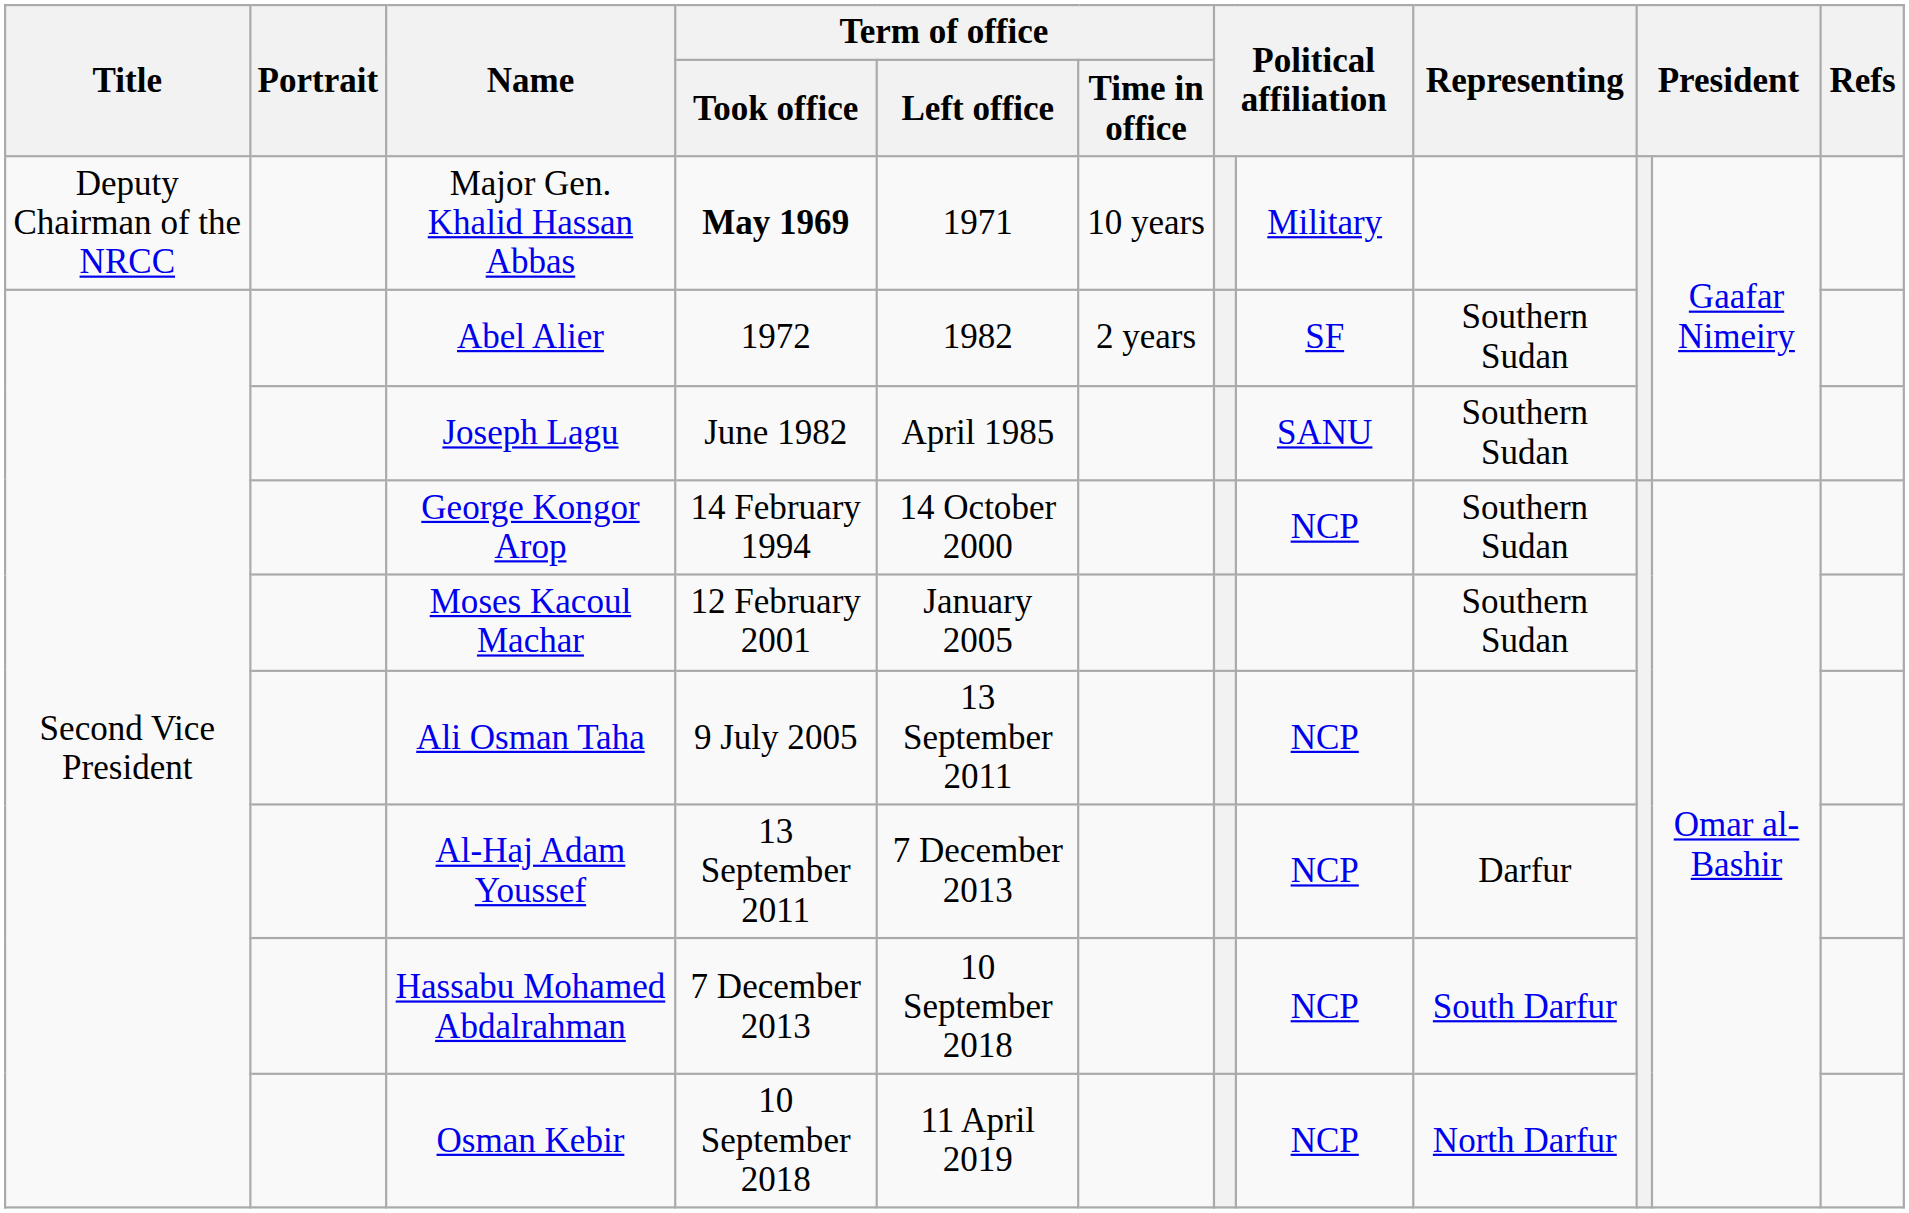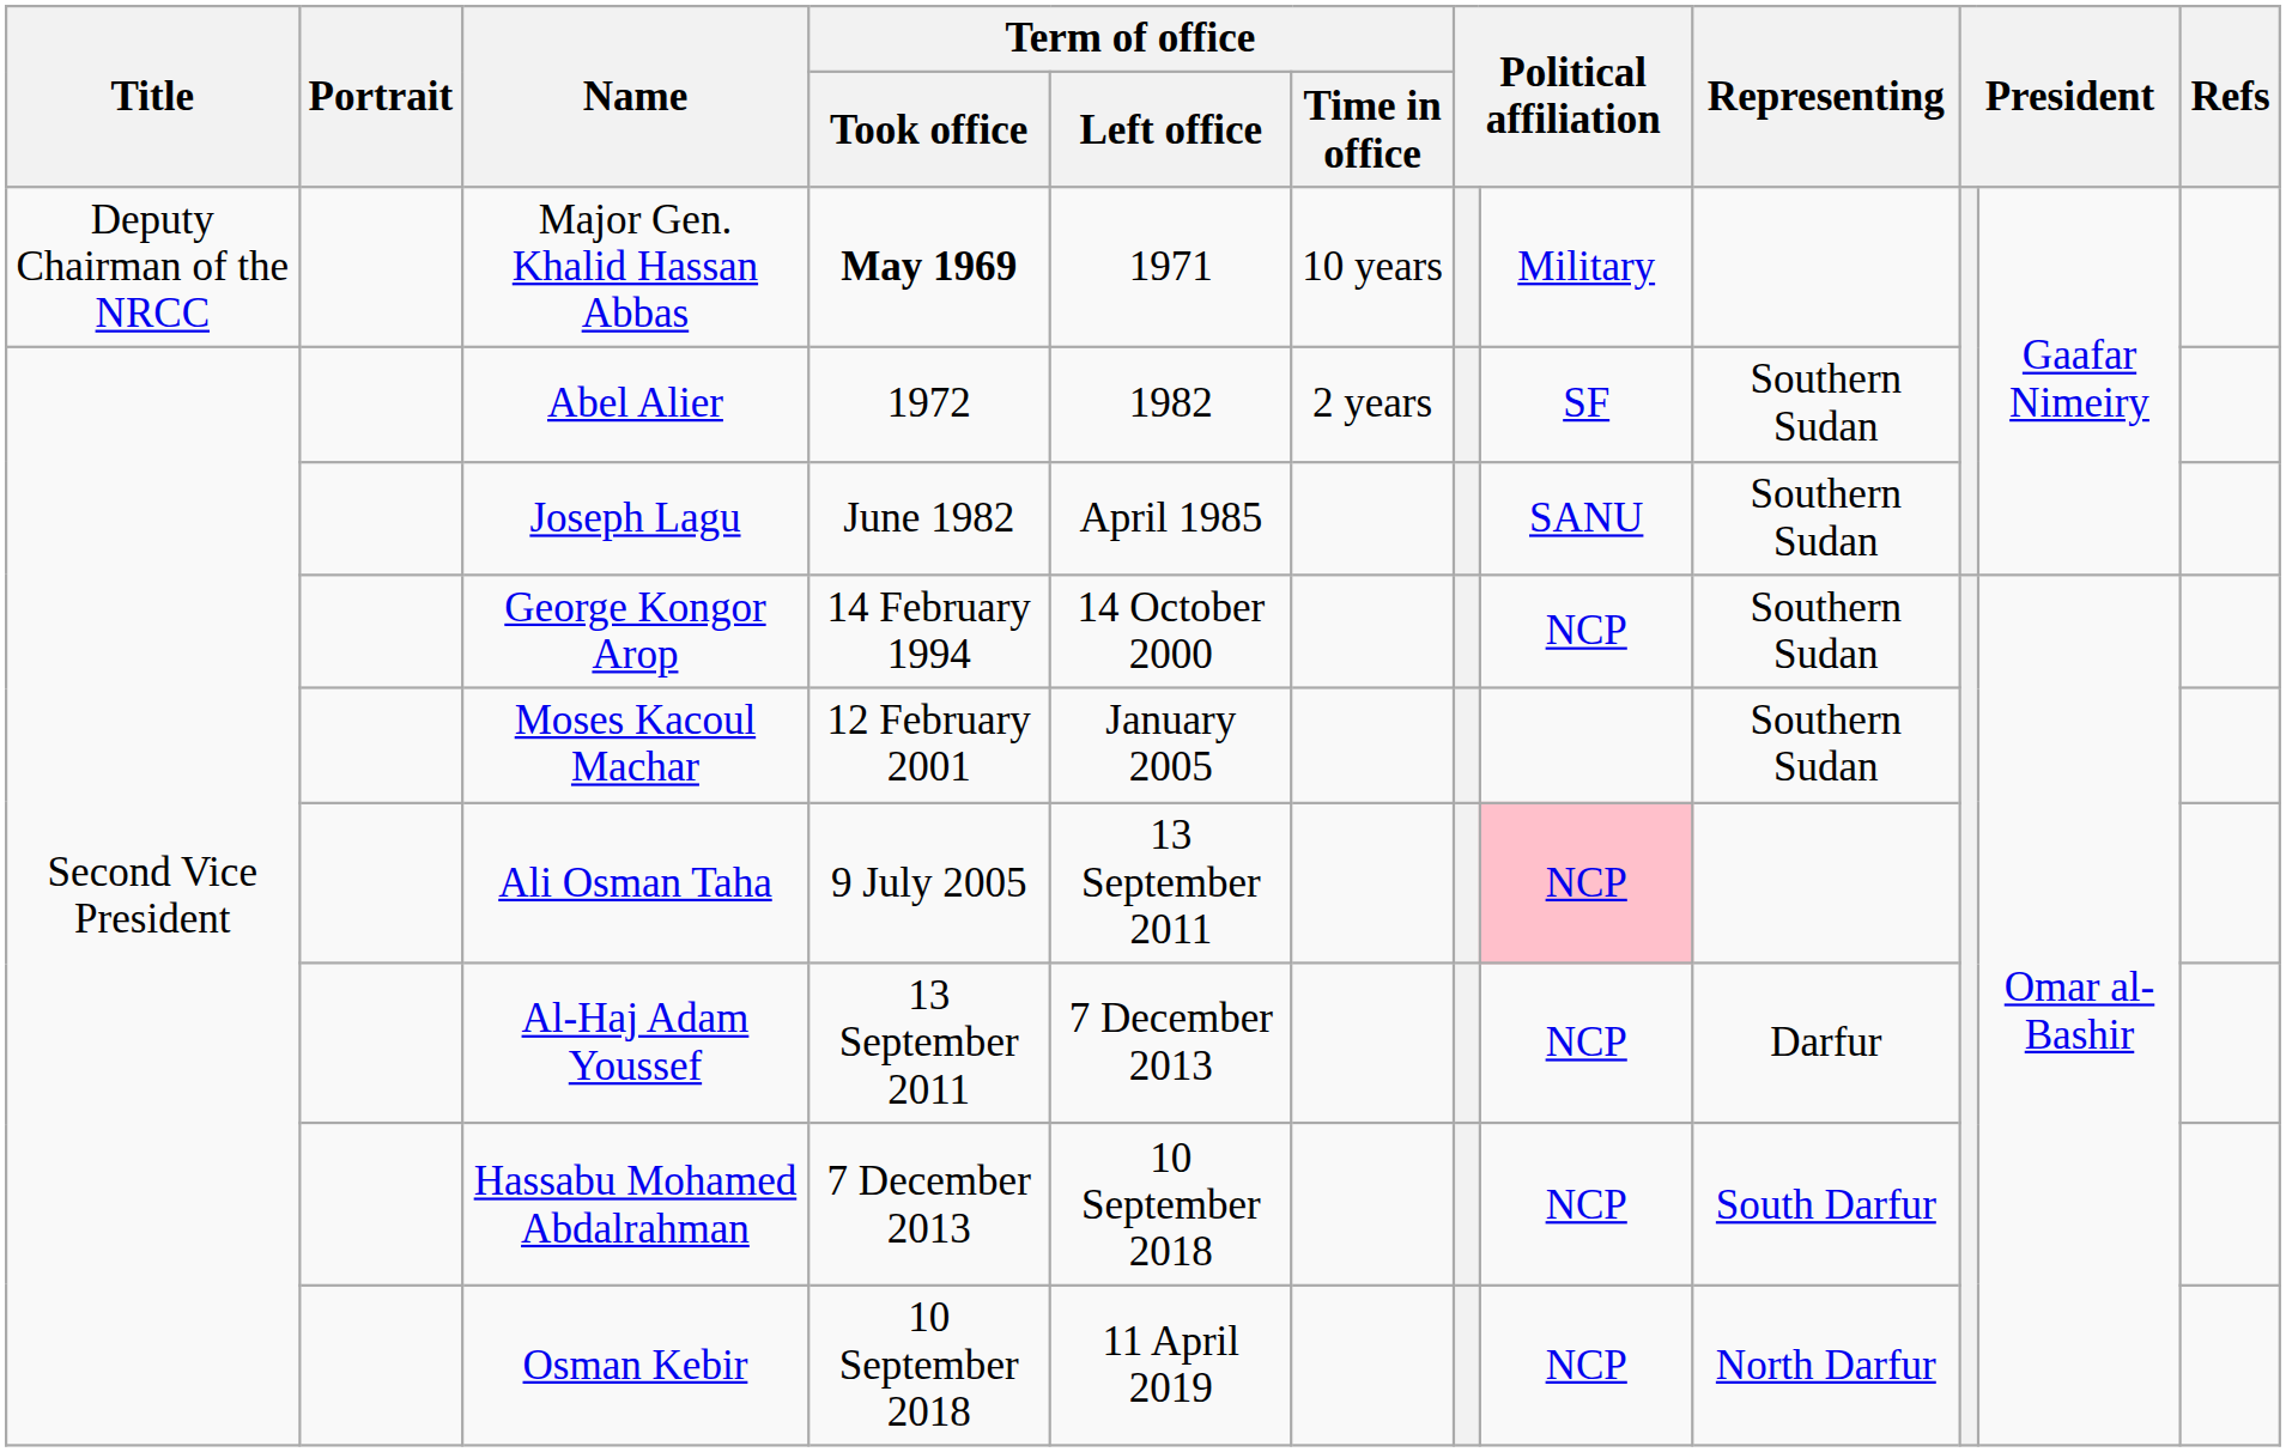Ali Osman Taha | column 8: no background -> pink background
